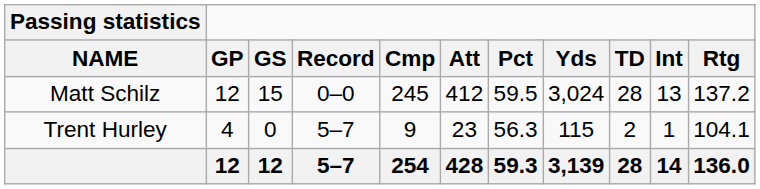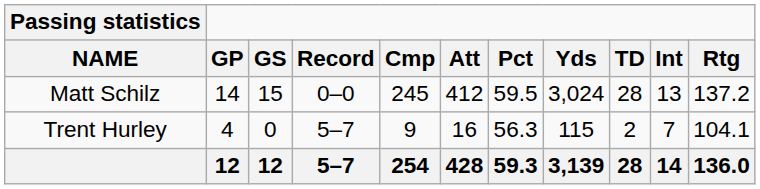Matt Schilz | GP: 12 -> 14
Trent Hurley | Att: 23 -> 16
Trent Hurley | Int: 1 -> 7
